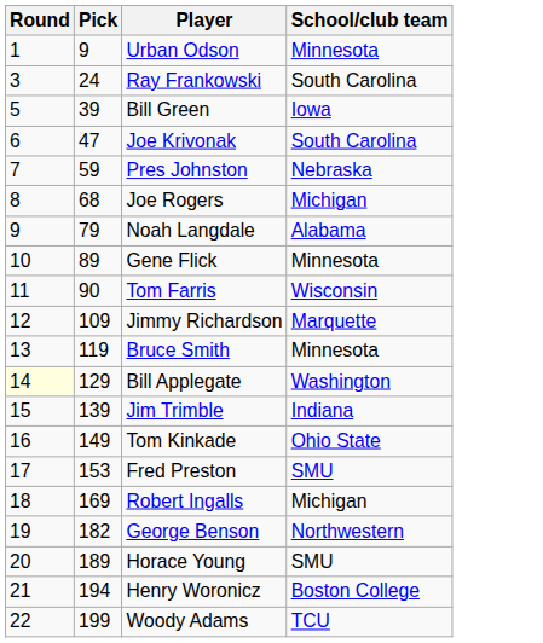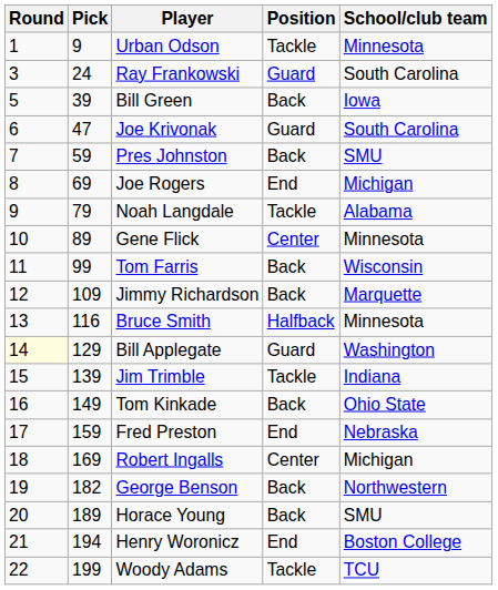+ column: Position | Tackle | Guard | Back | Guard | Back | End | Tackle | Center | Back | Back | Halfback | Guard | Tackle | Back | End | Center | Back | Back | End | Tackle
Pres Johnston | School/club team: Nebraska -> SMU
Joe Rogers | Pick: 68 -> 69
Tom Farris | Pick: 90 -> 99
Bruce Smith | Pick: 119 -> 116
Fred Preston | Pick: 153 -> 159
Fred Preston | School/club team: SMU -> Nebraska
